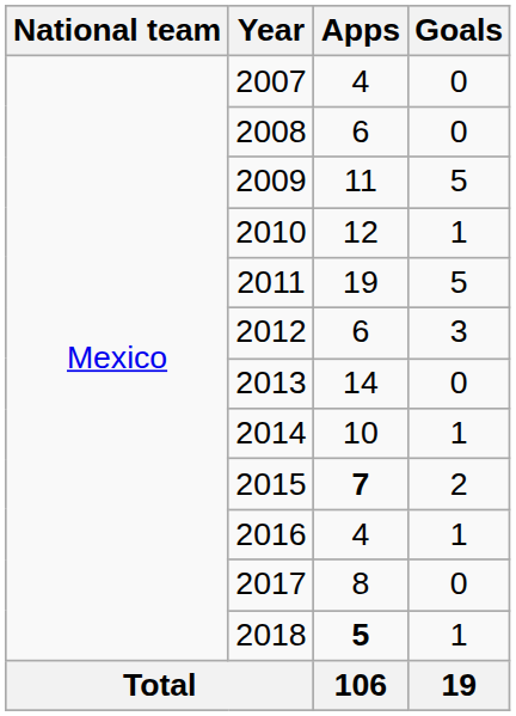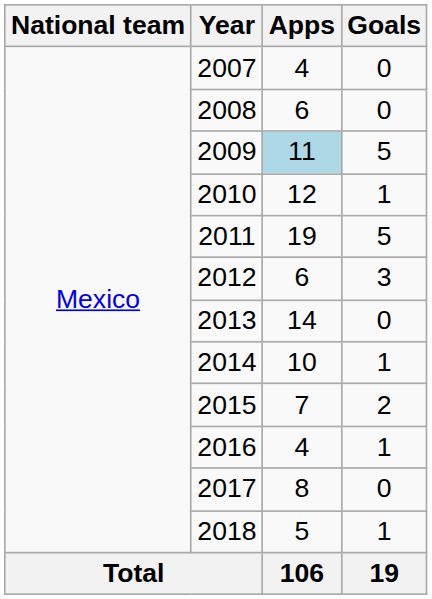2009 | Apps: no background -> lightblue background
2015 | Apps: bold -> normal
2018 | Apps: bold -> normal
